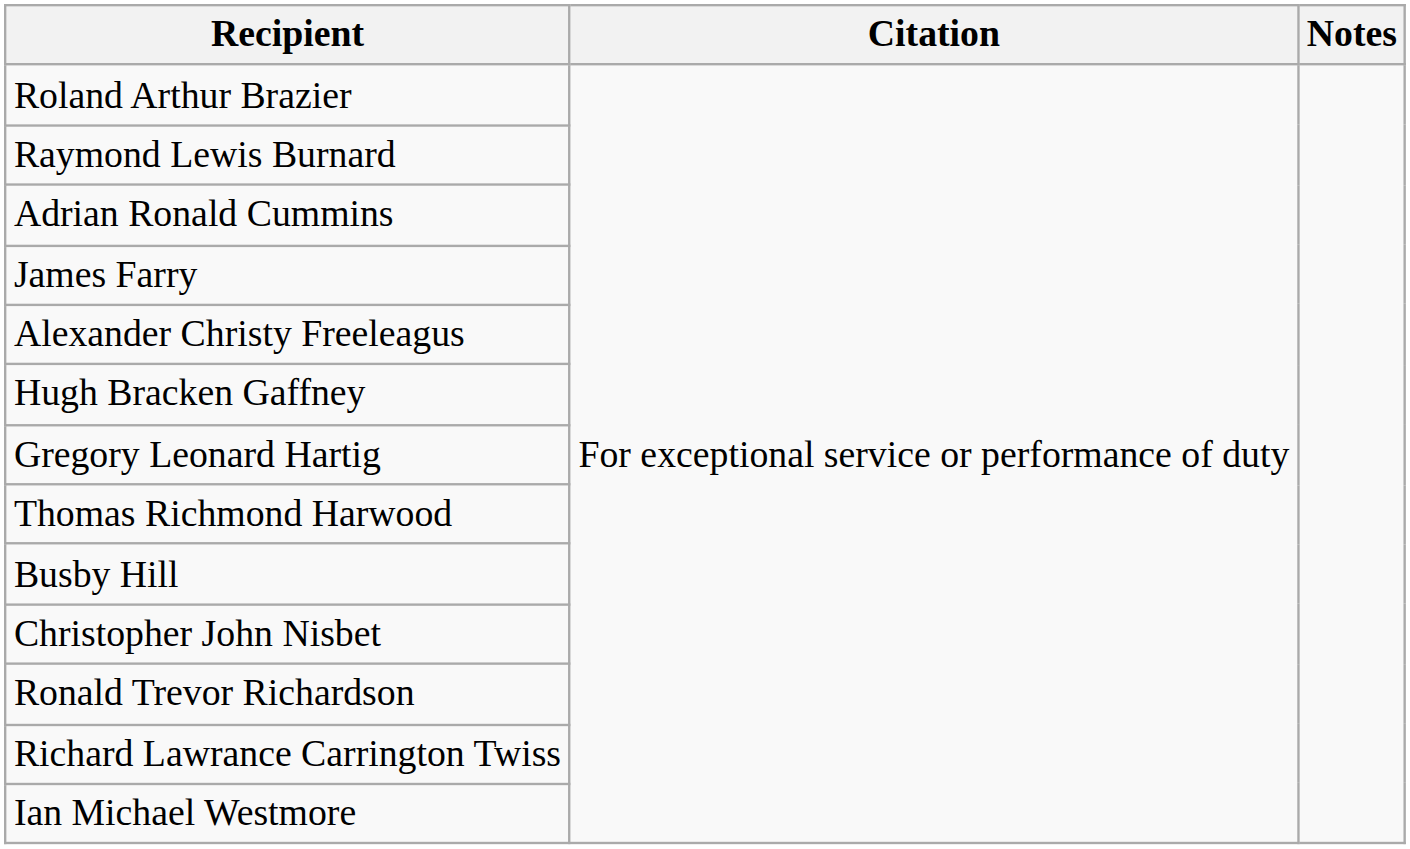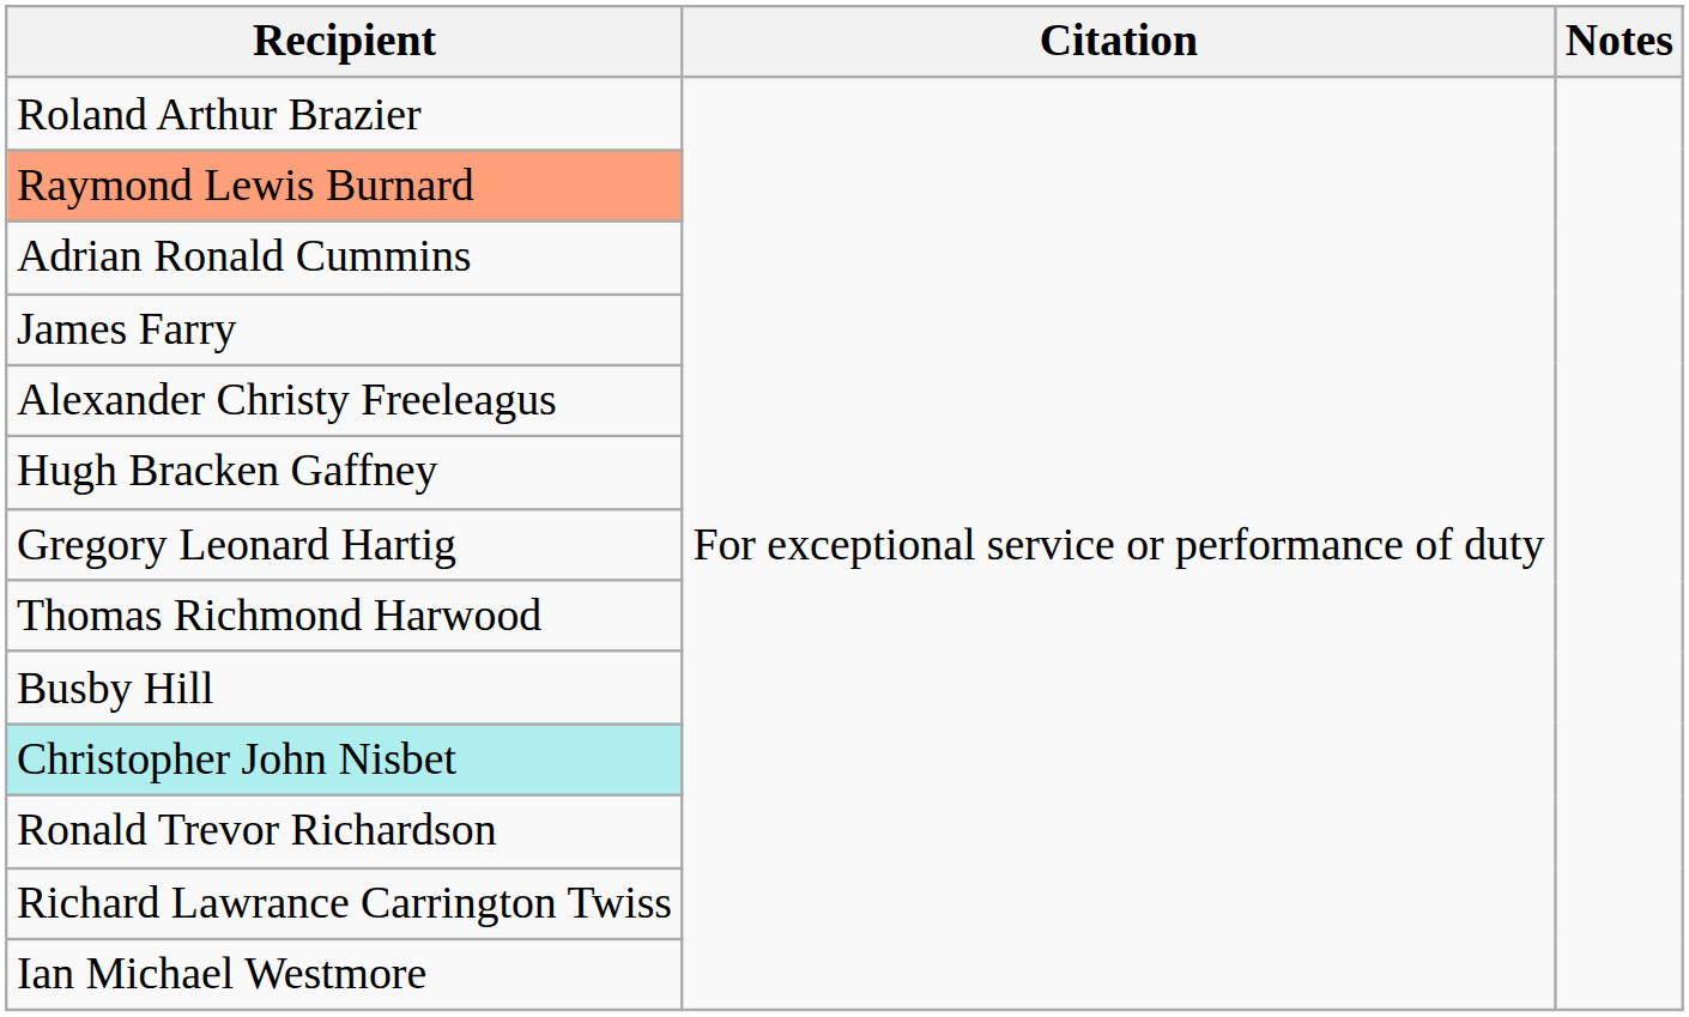Raymond Lewis Burnard | Recipient: no background -> lightsalmon background
Christopher John Nisbet | Recipient: no background -> paleturquoise background
